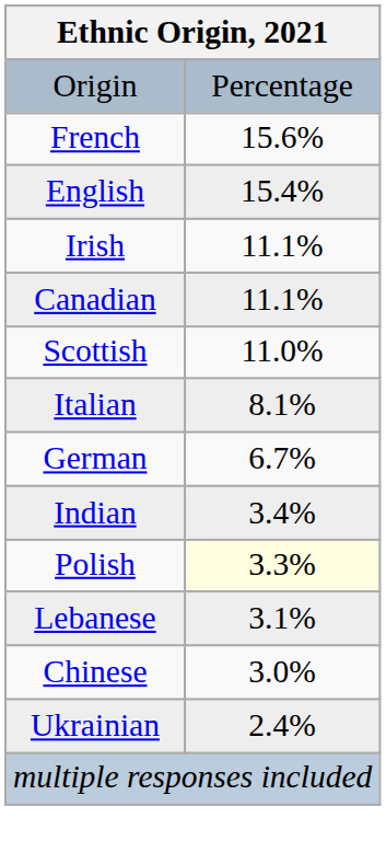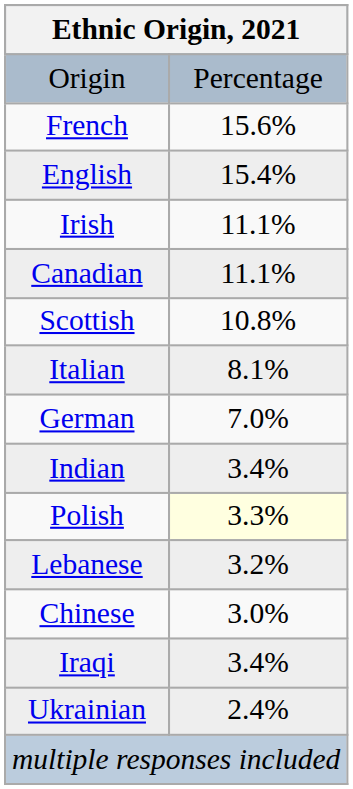Scottish | column 2: 11.0% -> 10.8%
German | column 2: 6.7% -> 7.0%
Lebanese | column 2: 3.1% -> 3.2%
+ row: Iraqi | 3.4%
